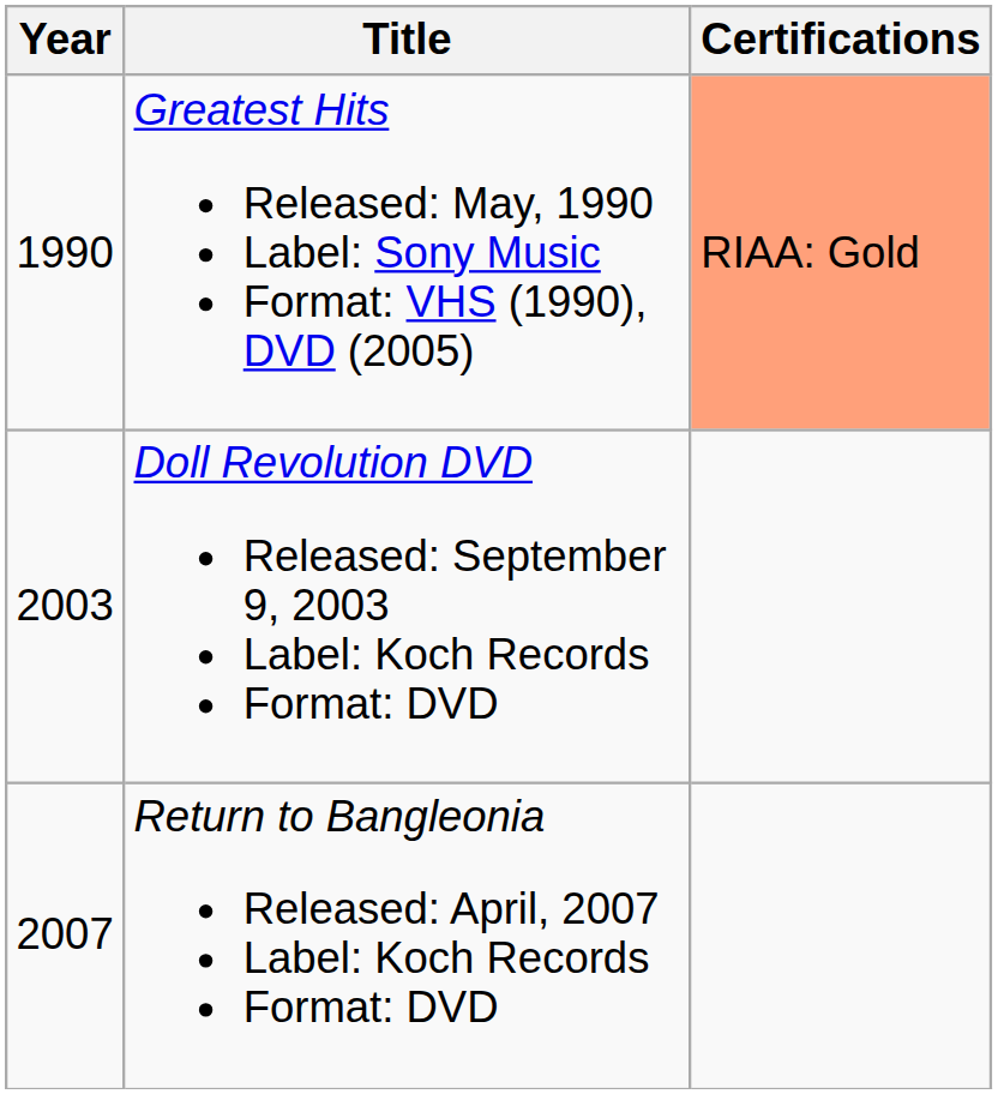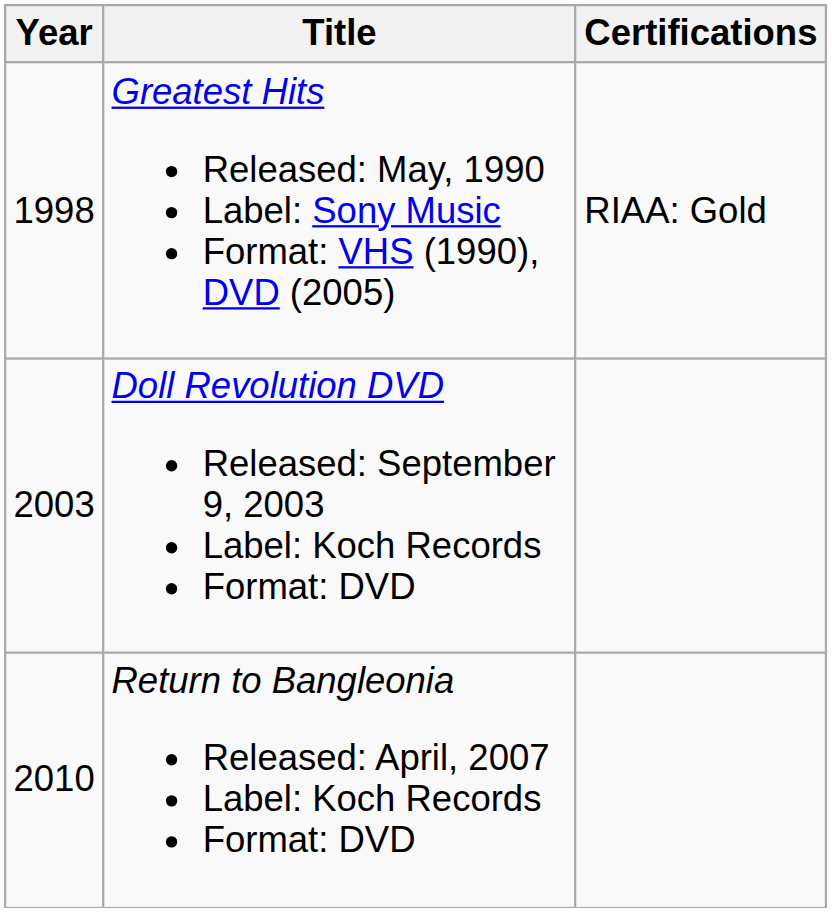row 2 | Year: 1990 -> 1998
row 2 | Certifications: lightsalmon background -> no background
row 4 | Year: 2007 -> 2010
